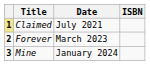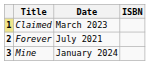Claimed | Date: July 2021 -> March 2023
Forever | Date: March 2023 -> July 2021
